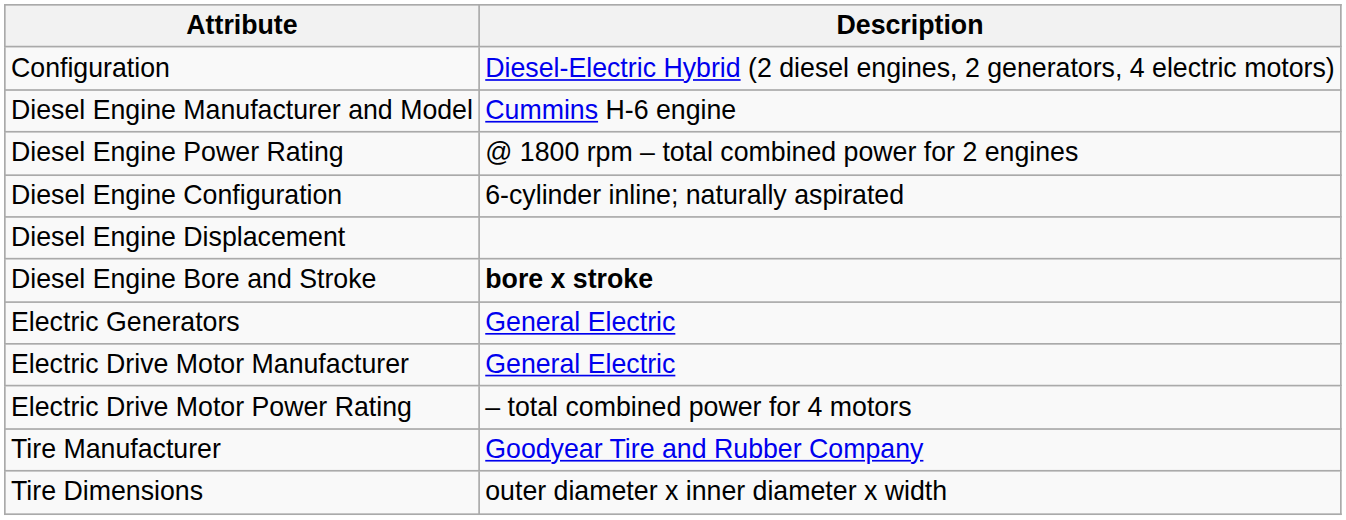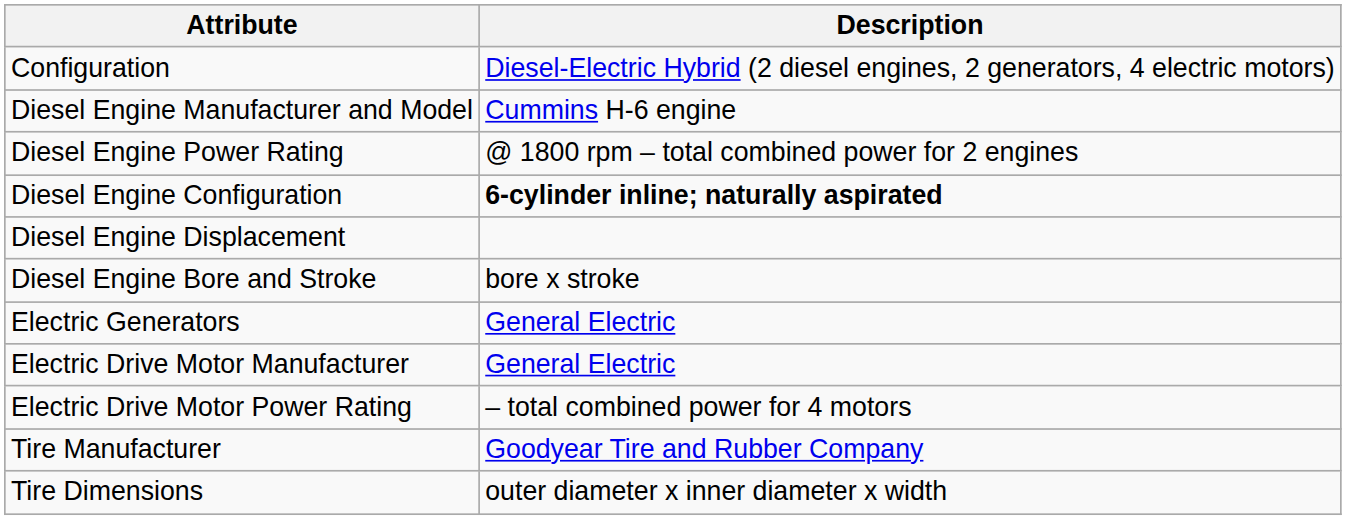Diesel Engine Configuration | Description: normal -> bold
Diesel Engine Bore and Stroke | Description: bold -> normal
